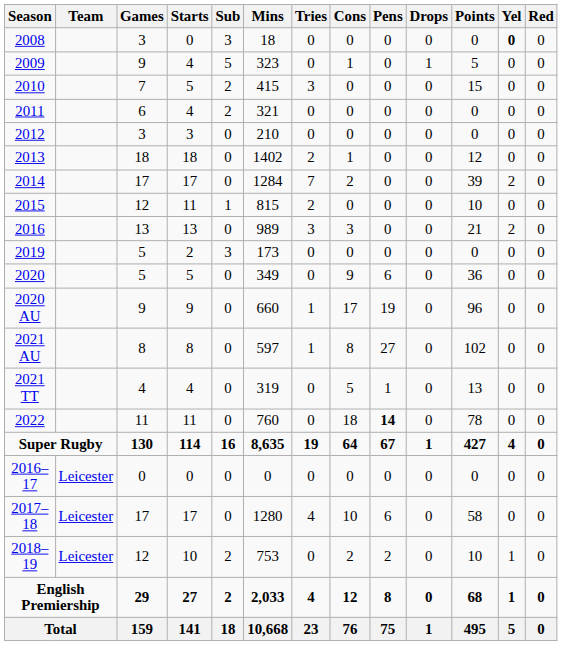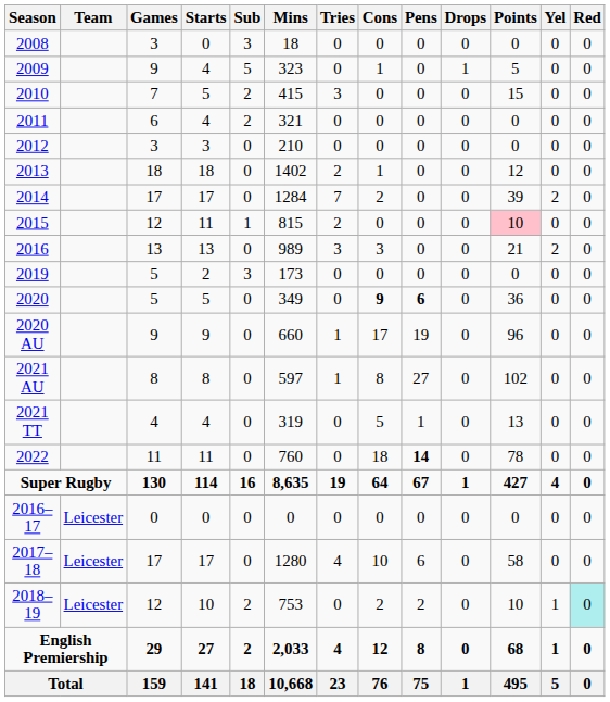2008 | Yel: bold -> normal
2015 | Points: no background -> pink background
2020 | Cons: normal -> bold
2020 | Pens: normal -> bold
2018–19 | Red: no background -> paleturquoise background
